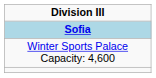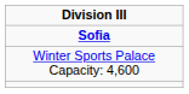row 2 | column 1: lightblue background -> no background
